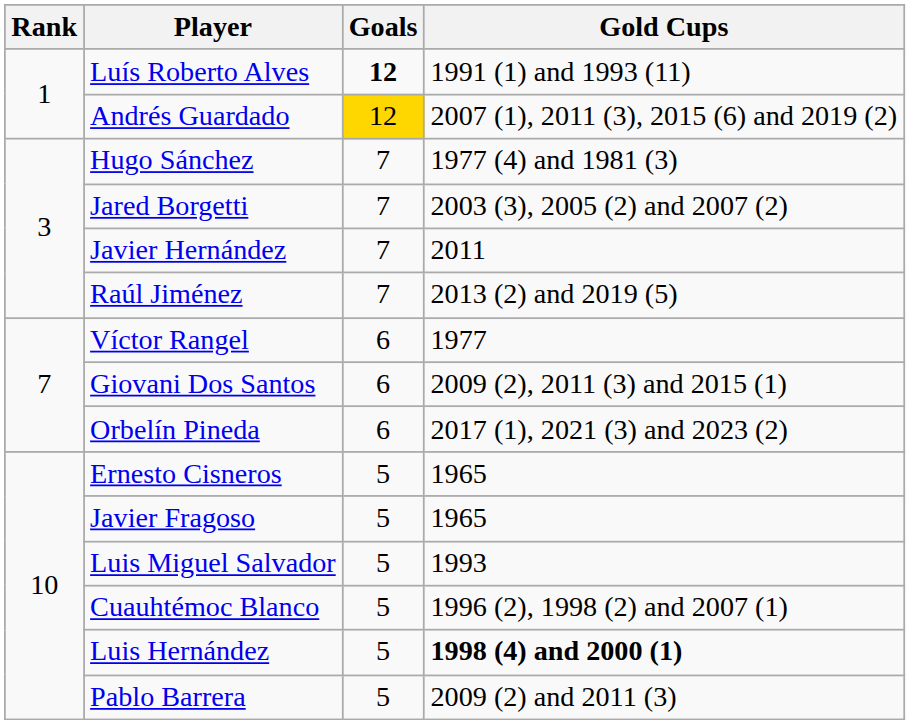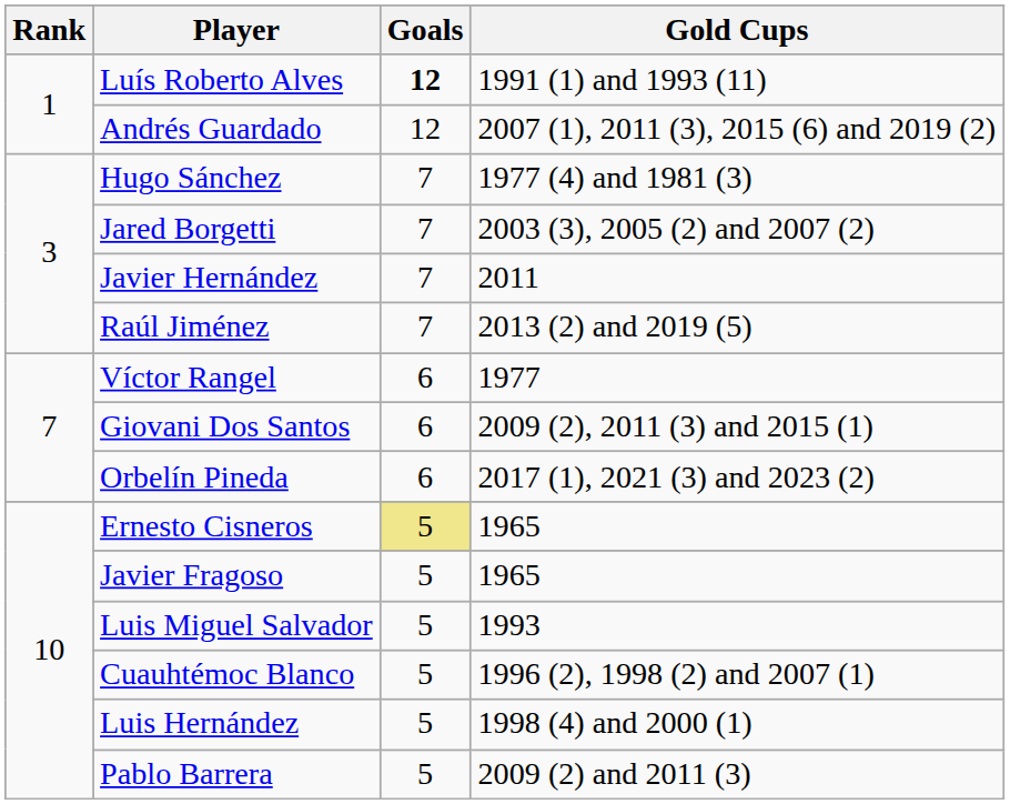Andrés Guardado | Goals: gold background -> no background
Ernesto Cisneros | Goals: no background -> khaki background
Luis Hernández | Gold Cups: bold -> normal
